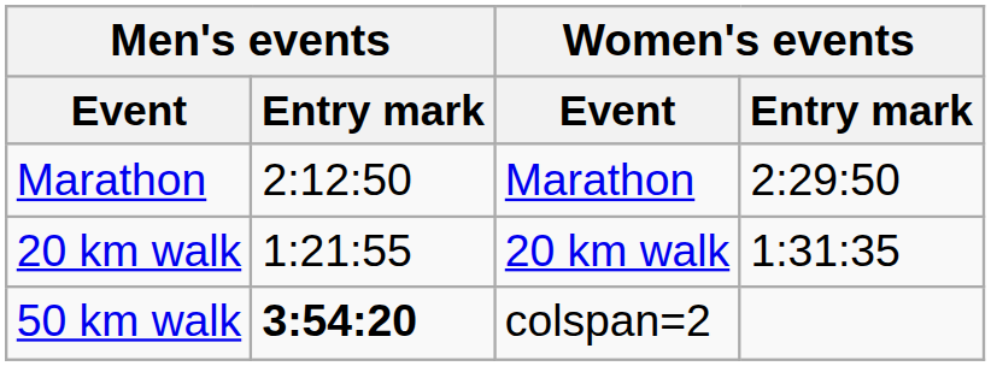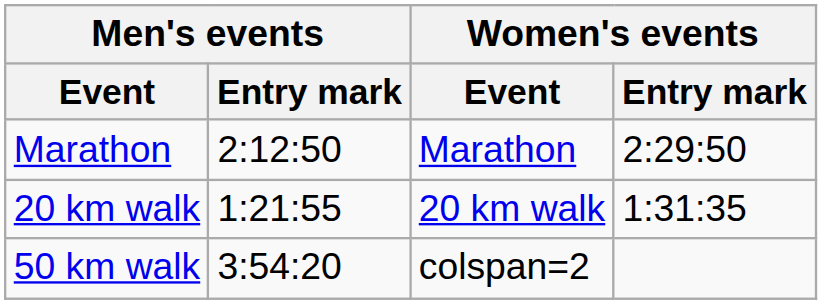50 km walk | Men's events / Entry mark: bold -> normal
